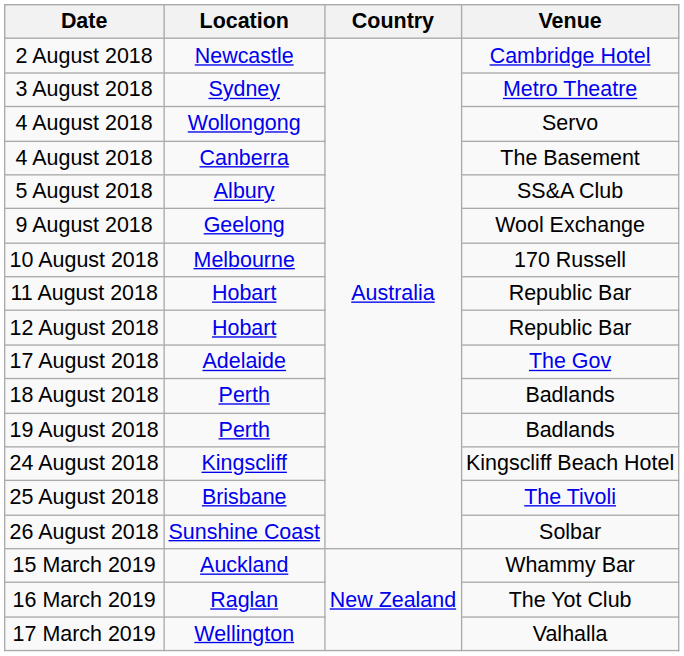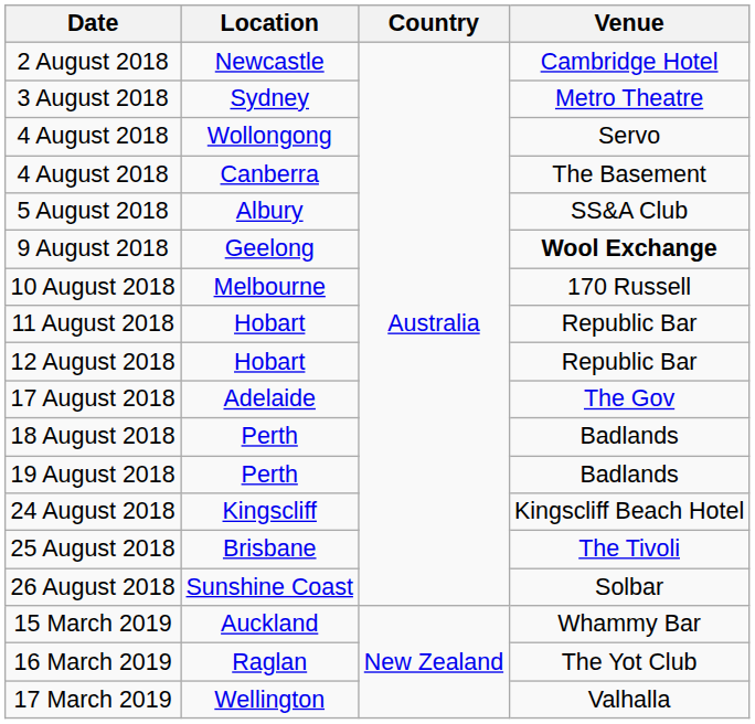9 August 2018 | Venue: normal -> bold
